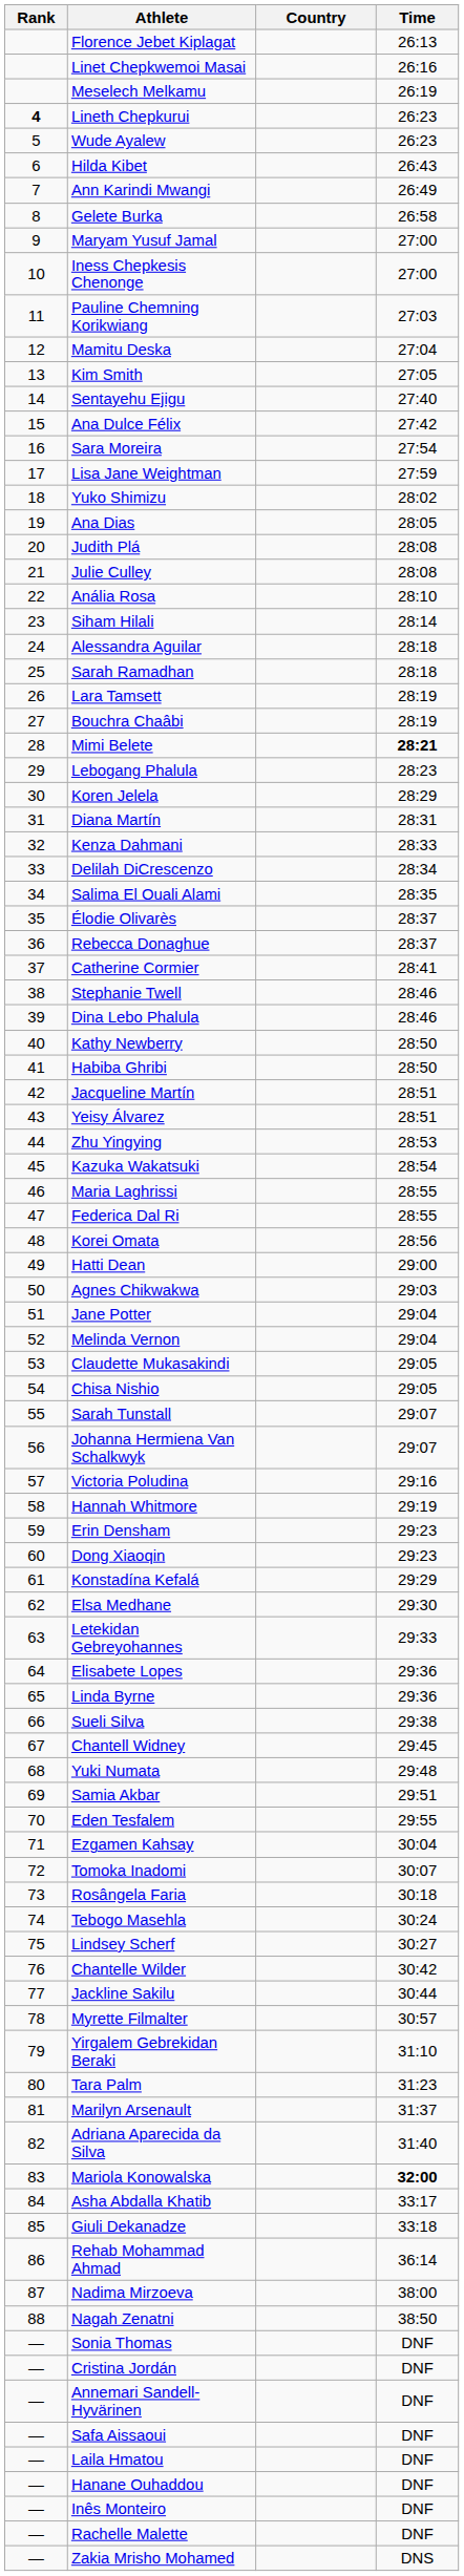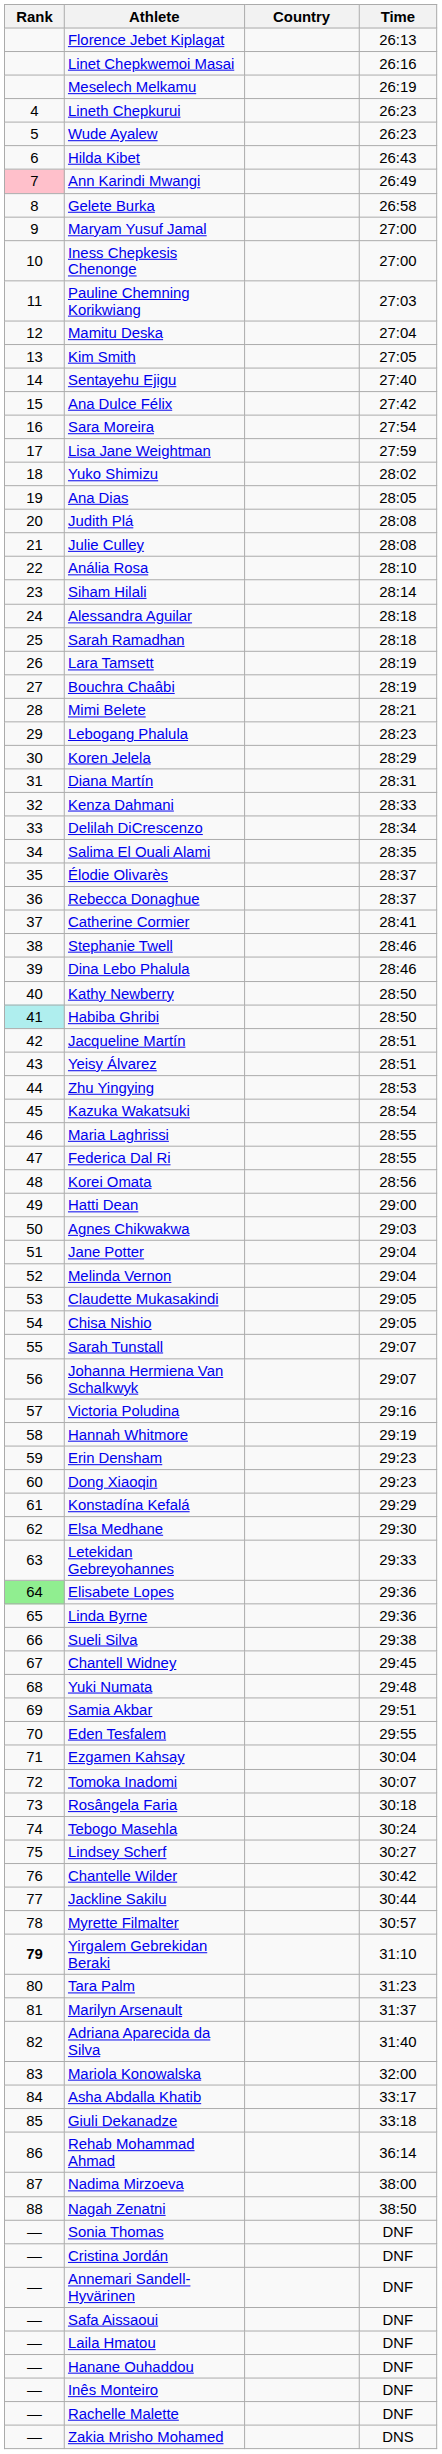Lineth Chepkurui | Rank: bold -> normal
Ann Karindi Mwangi | Rank: no background -> pink background
Mimi Belete | Time: bold -> normal
Habiba Ghribi | Rank: no background -> paleturquoise background
Elisabete Lopes | Rank: no background -> lightgreen background
Yirgalem Gebrekidan Beraki | Rank: normal -> bold
Mariola Konowalska | Time: bold -> normal
